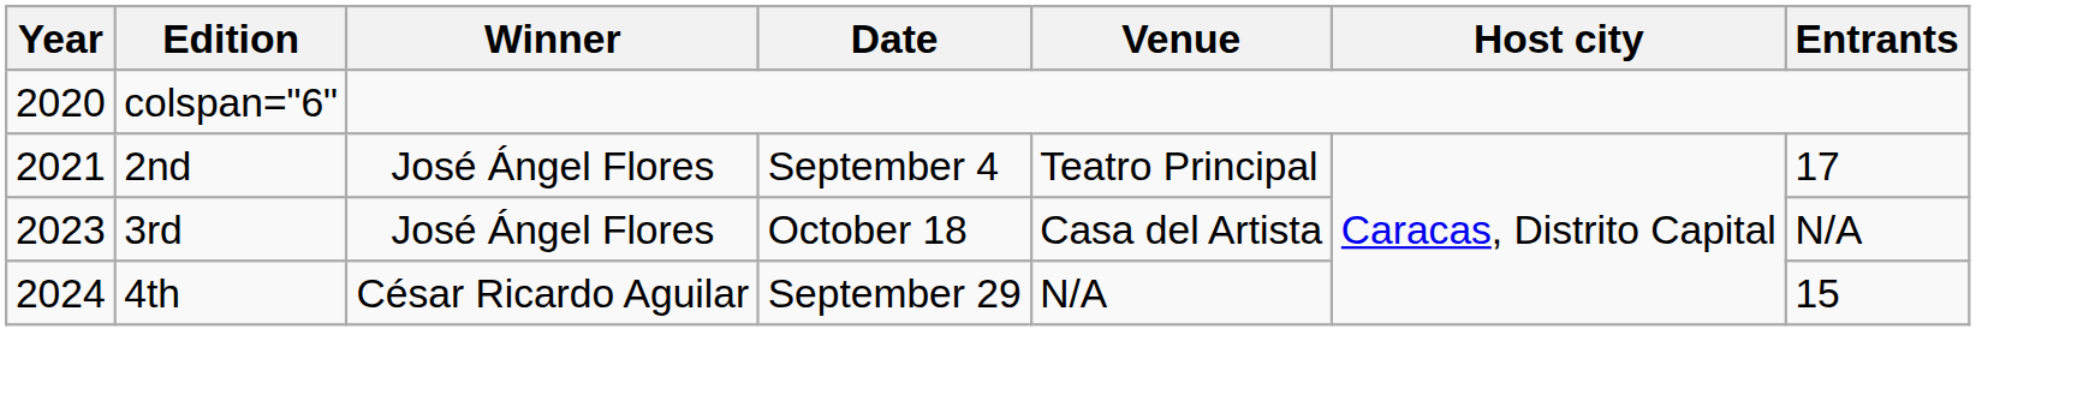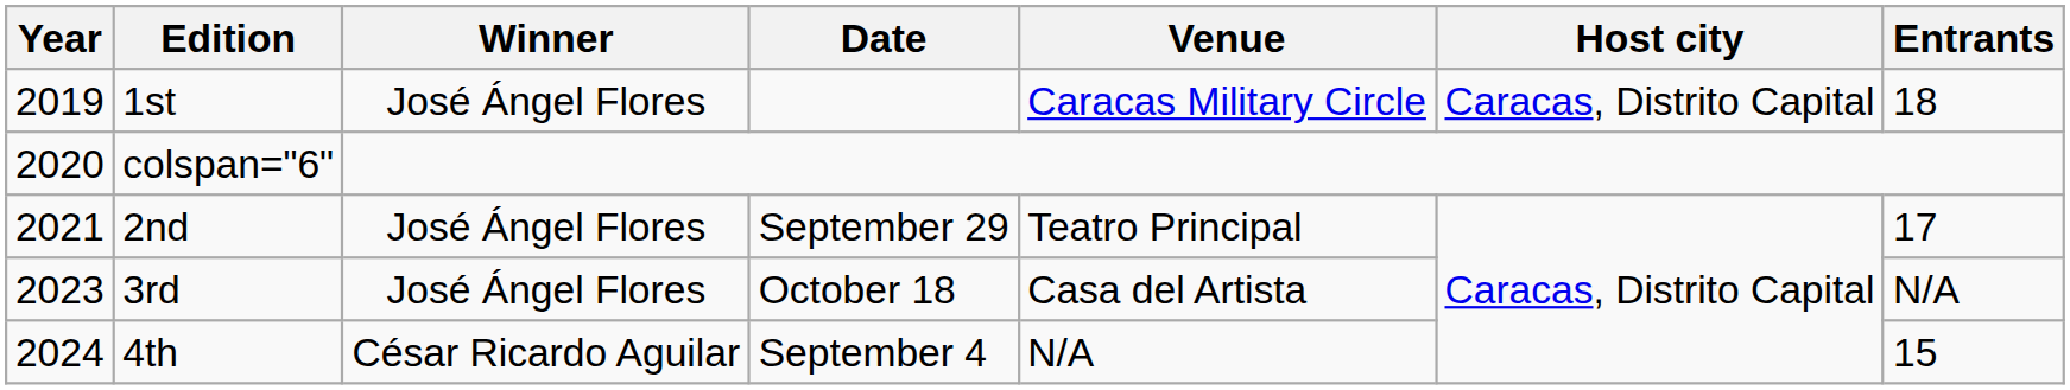+ row: 2019 | 1st | José Ángel Flores | Caracas Military Circle | Caracas, Distrito Capital | 18
2nd | Date: September 4 -> September 29
4th | Date: September 29 -> September 4
